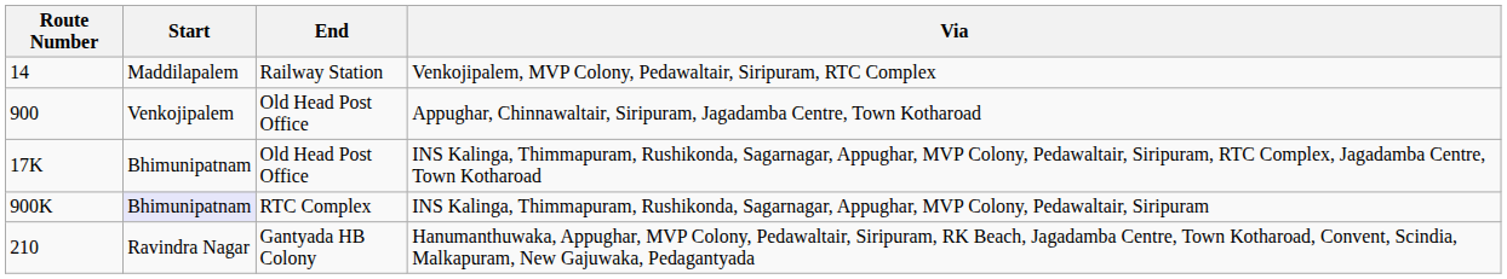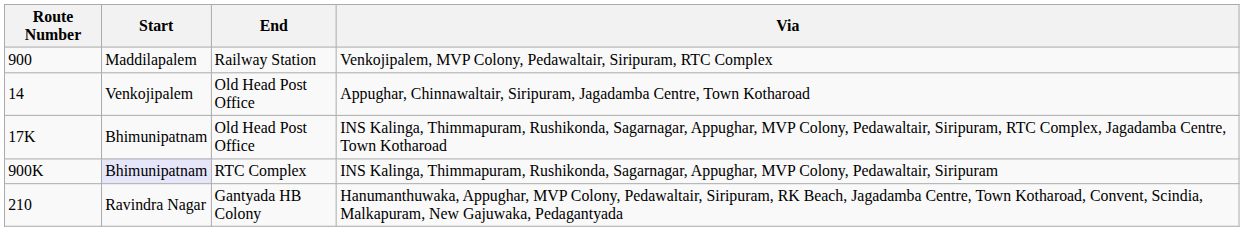row 2 | Route Number: 14 -> 900
row 3 | Route Number: 900 -> 14
